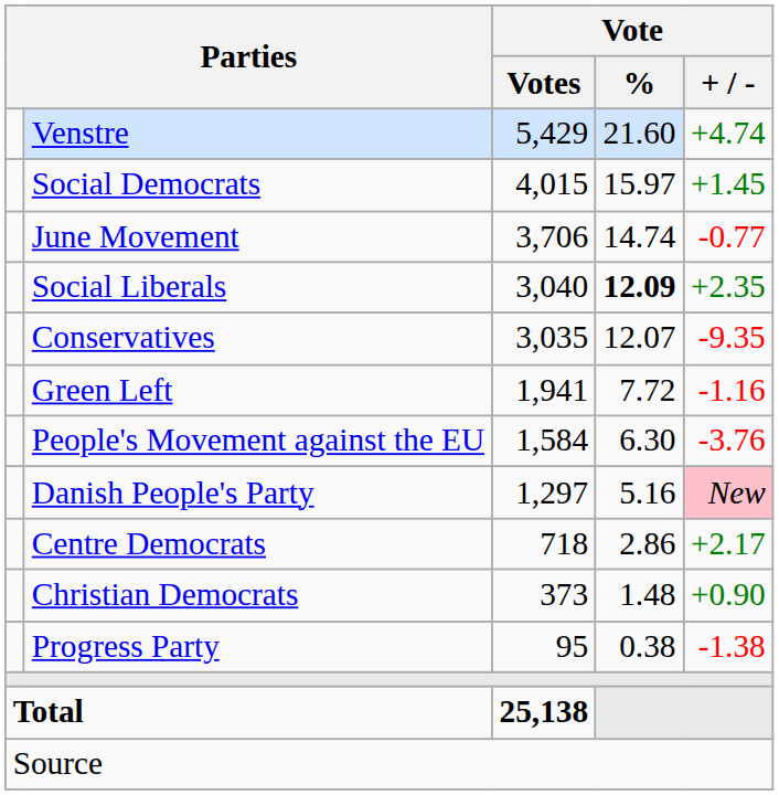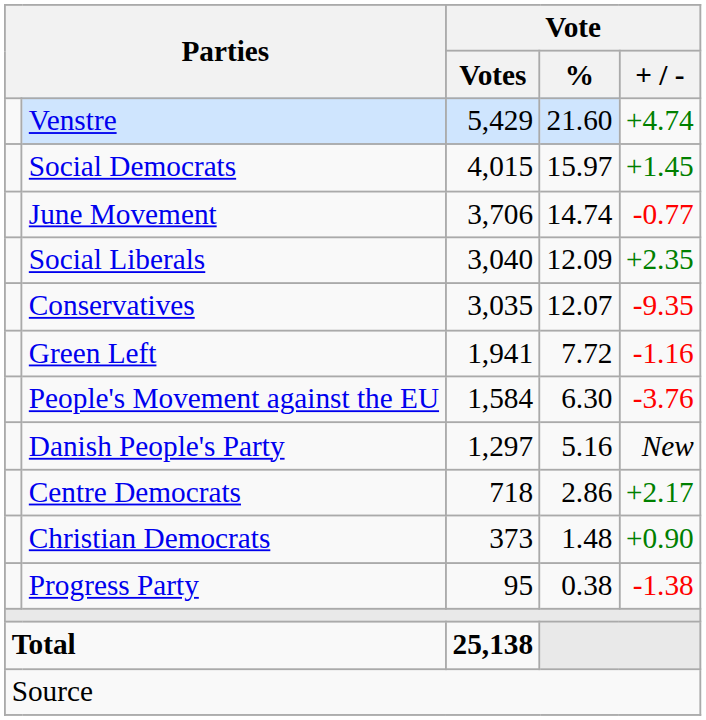Social Liberals | Vote / %: bold -> normal
Danish People's Party | Vote / + / -: pink background -> no background
